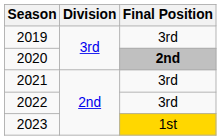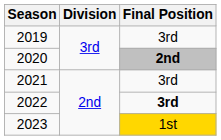2022 | Final Position: normal -> bold
